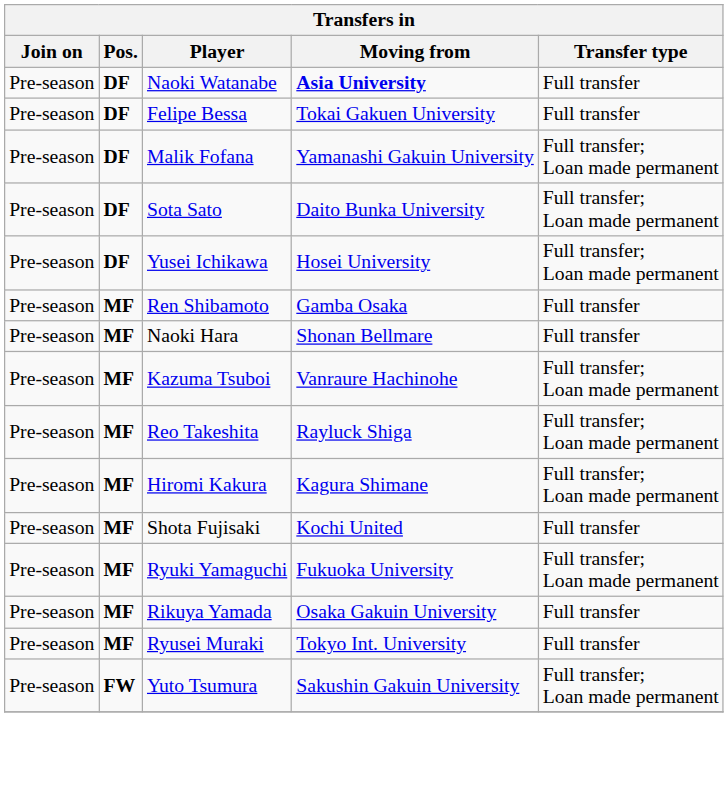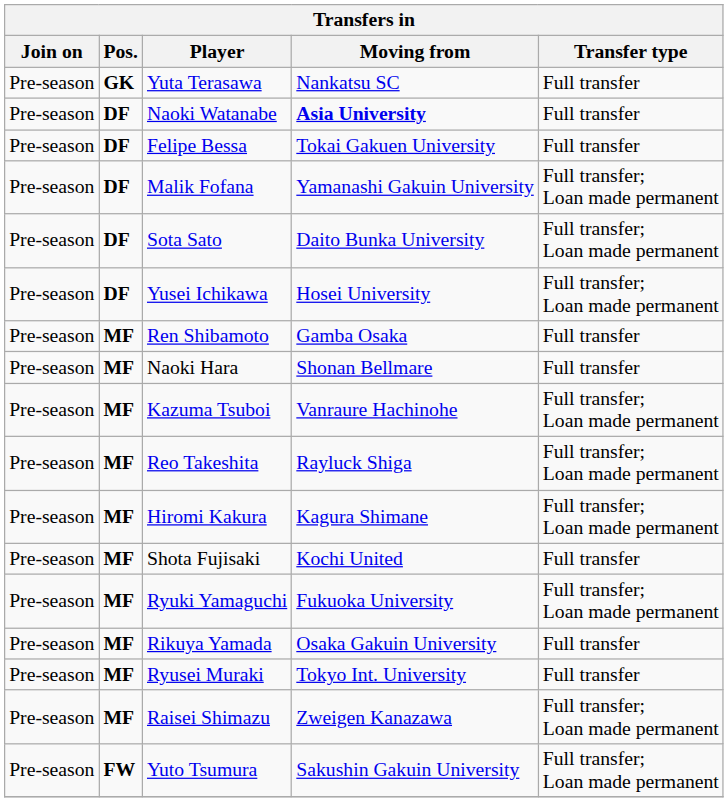+ row: Pre-season | GK | Yuta Terasawa | Nankatsu SC | Full transfer
+ row: Pre-season | MF | Raisei Shimazu | Zweigen Kanazawa | Full transfer; Loan made permanent
